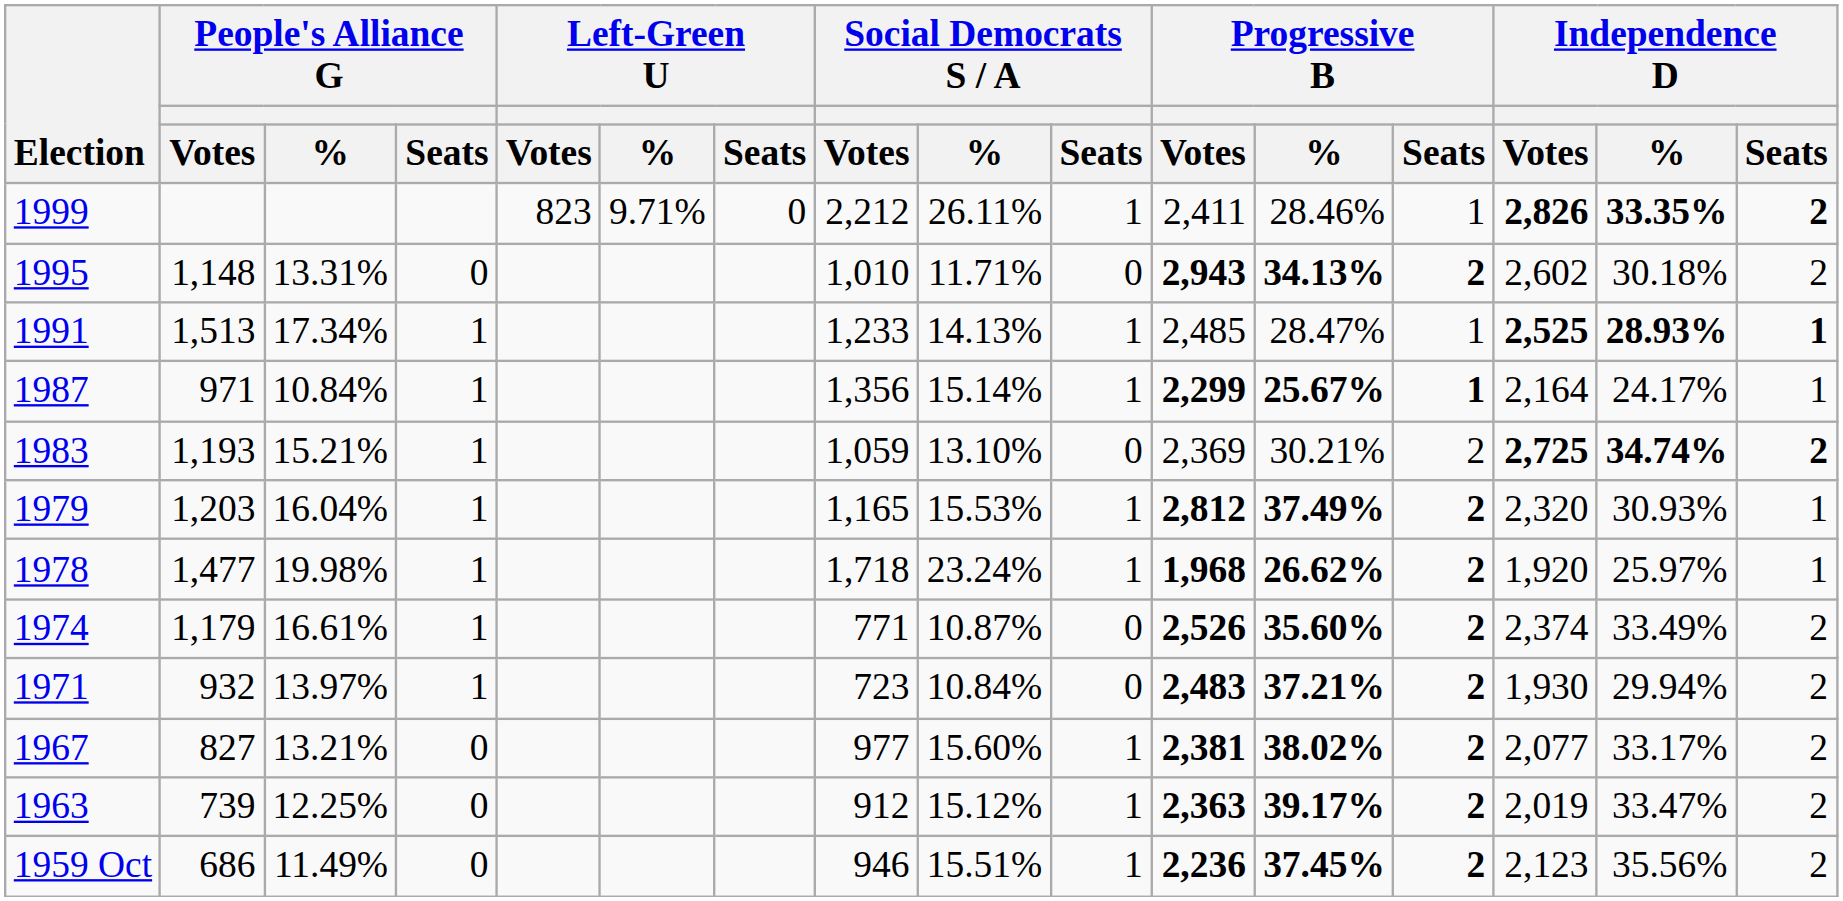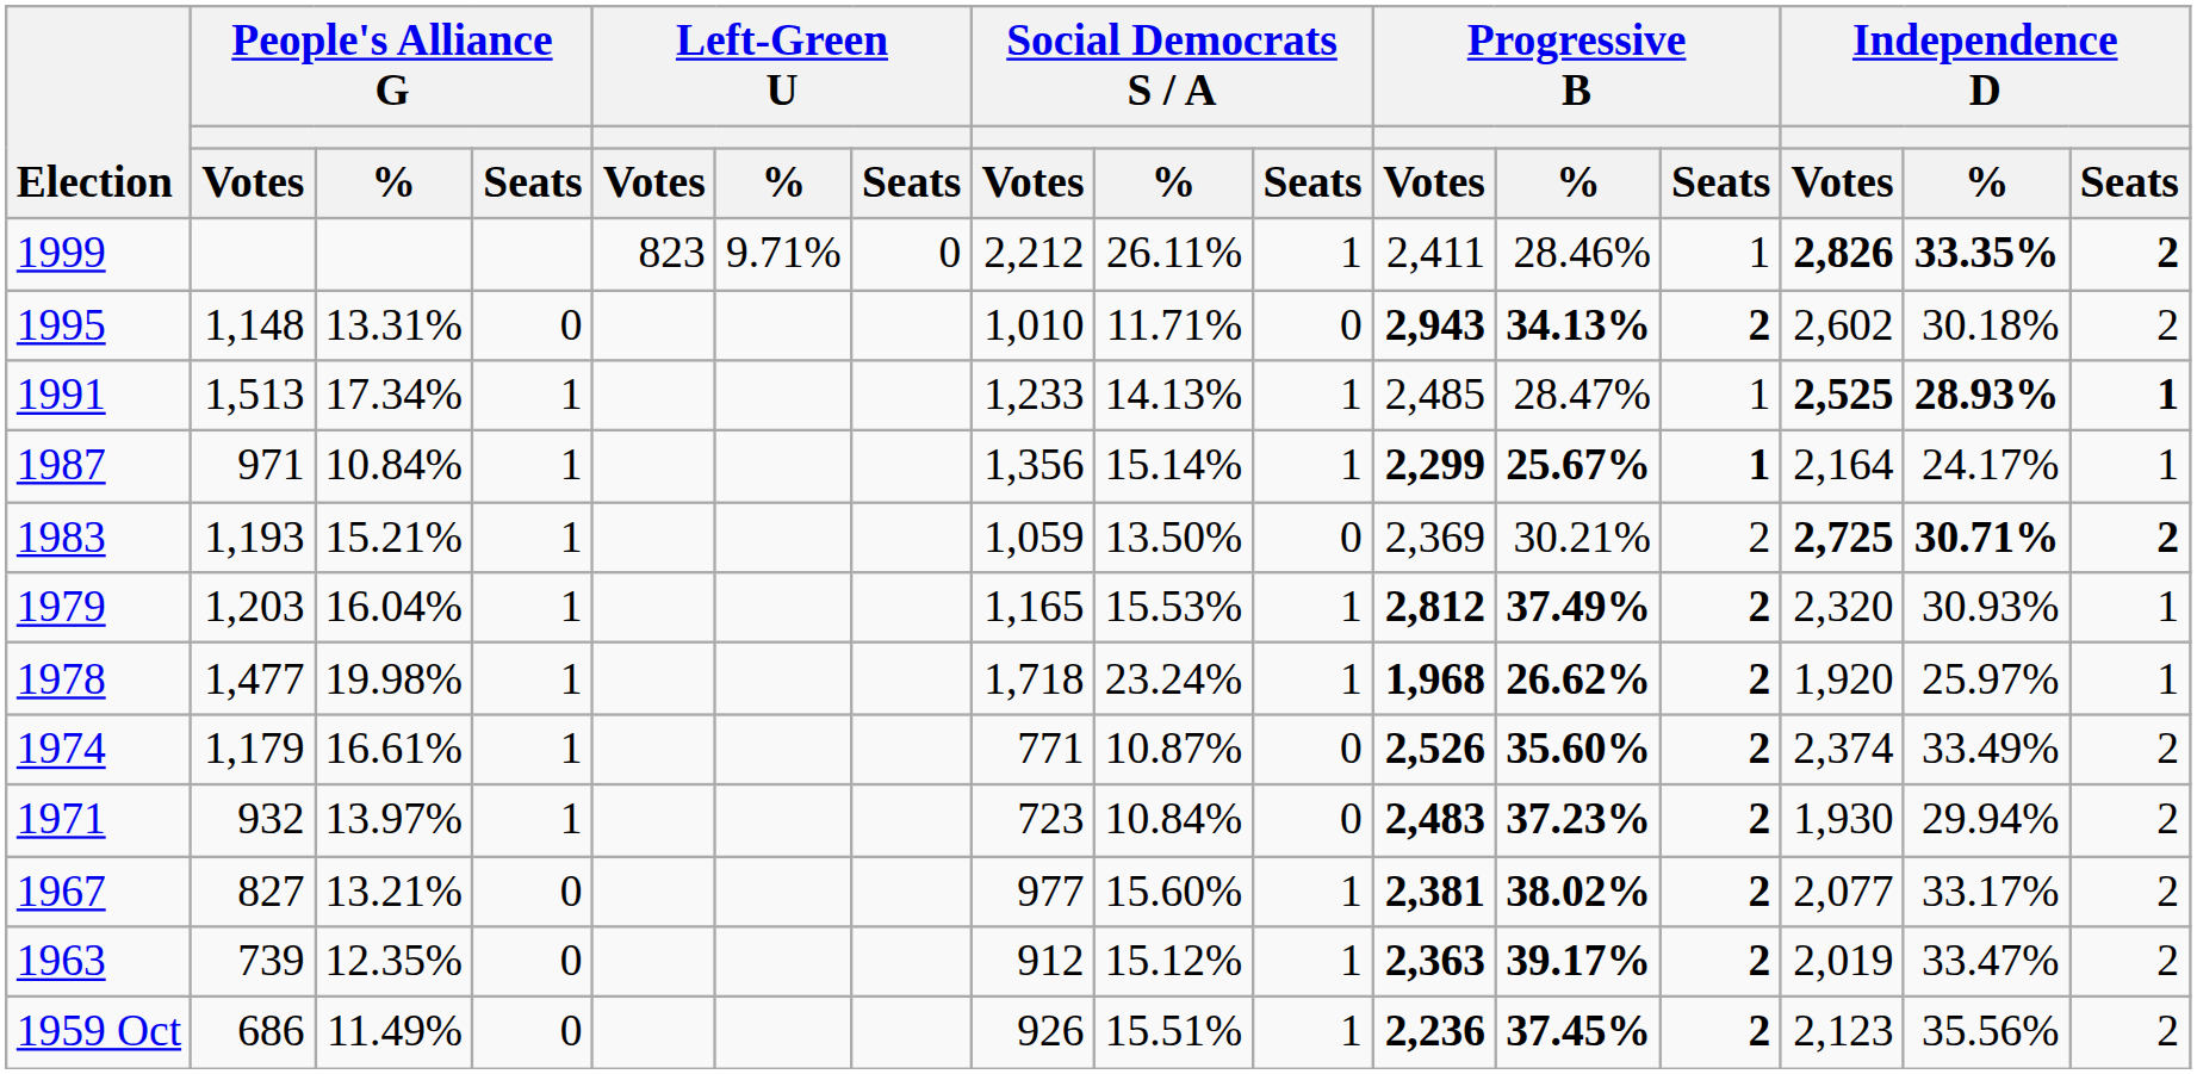1983 | Social Democrats S / A / %: 13.10% -> 13.50%
1983 | Independence D / %: 34.74% -> 30.71%
1971 | Progressive B / %: 37.21% -> 37.23%
1963 | People's Alliance G / %: 12.25% -> 12.35%
1959 Oct | Social Democrats S / A / Votes: 946 -> 926
